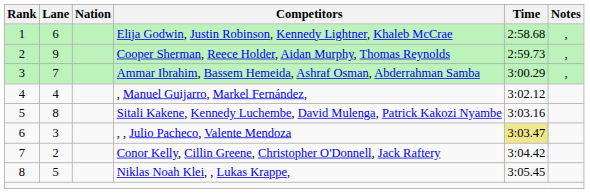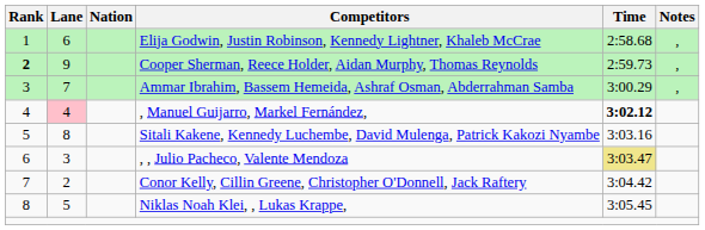Cooper Sherman, Reece Holder, Aidan Murphy, Thomas Reynolds | Rank: normal -> bold
, Manuel Guijarro, Markel Fernández, | Lane: no background -> pink background
, Manuel Guijarro, Markel Fernández, | Time: normal -> bold
